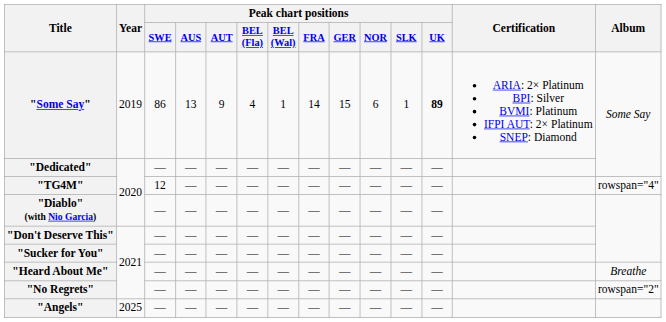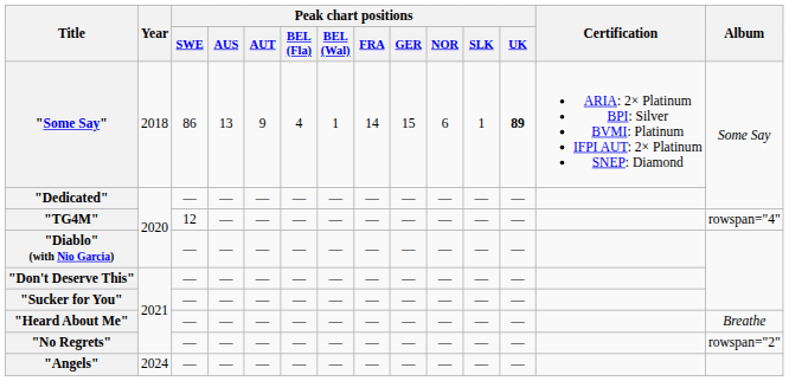"Some Say" | Year: 2019 -> 2018
"Angels" | Year: 2025 -> 2024
